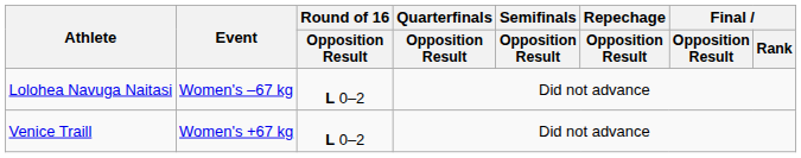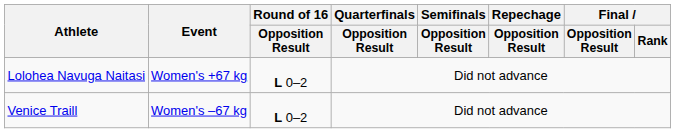Lolohea Navuga Naitasi | Event: Women's –67 kg -> Women's +67 kg
Venice Traill | Event: Women's +67 kg -> Women's –67 kg
